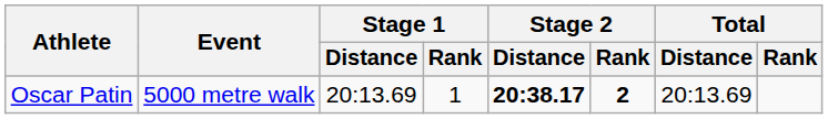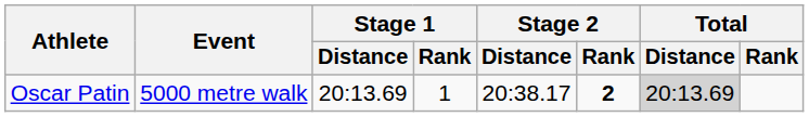Oscar Patin | Stage 2 / Distance: bold -> normal
Oscar Patin | Total / Distance: no background -> lightgrey background
